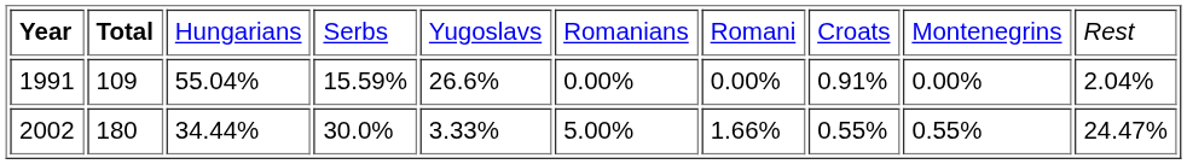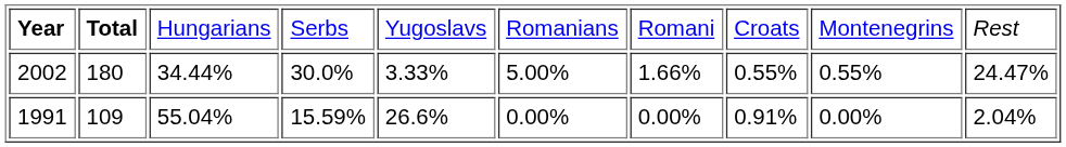rows swapped: 1991 <-> 2002
